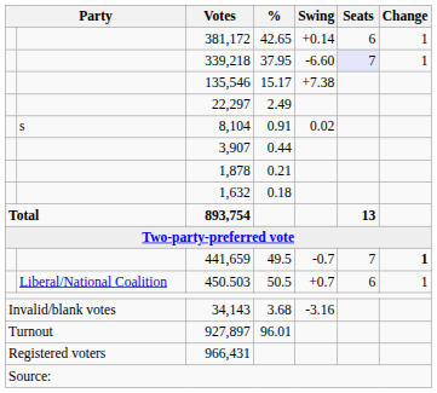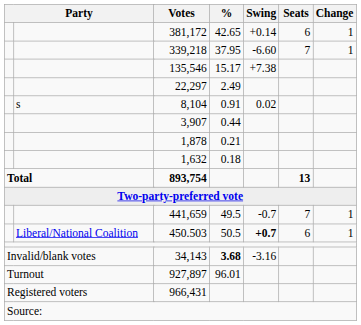339,218 | Seats: lavender background -> no background
441,659 | Change: bold -> normal
450.503 | Swing: normal -> bold
34,143 | %: normal -> bold
